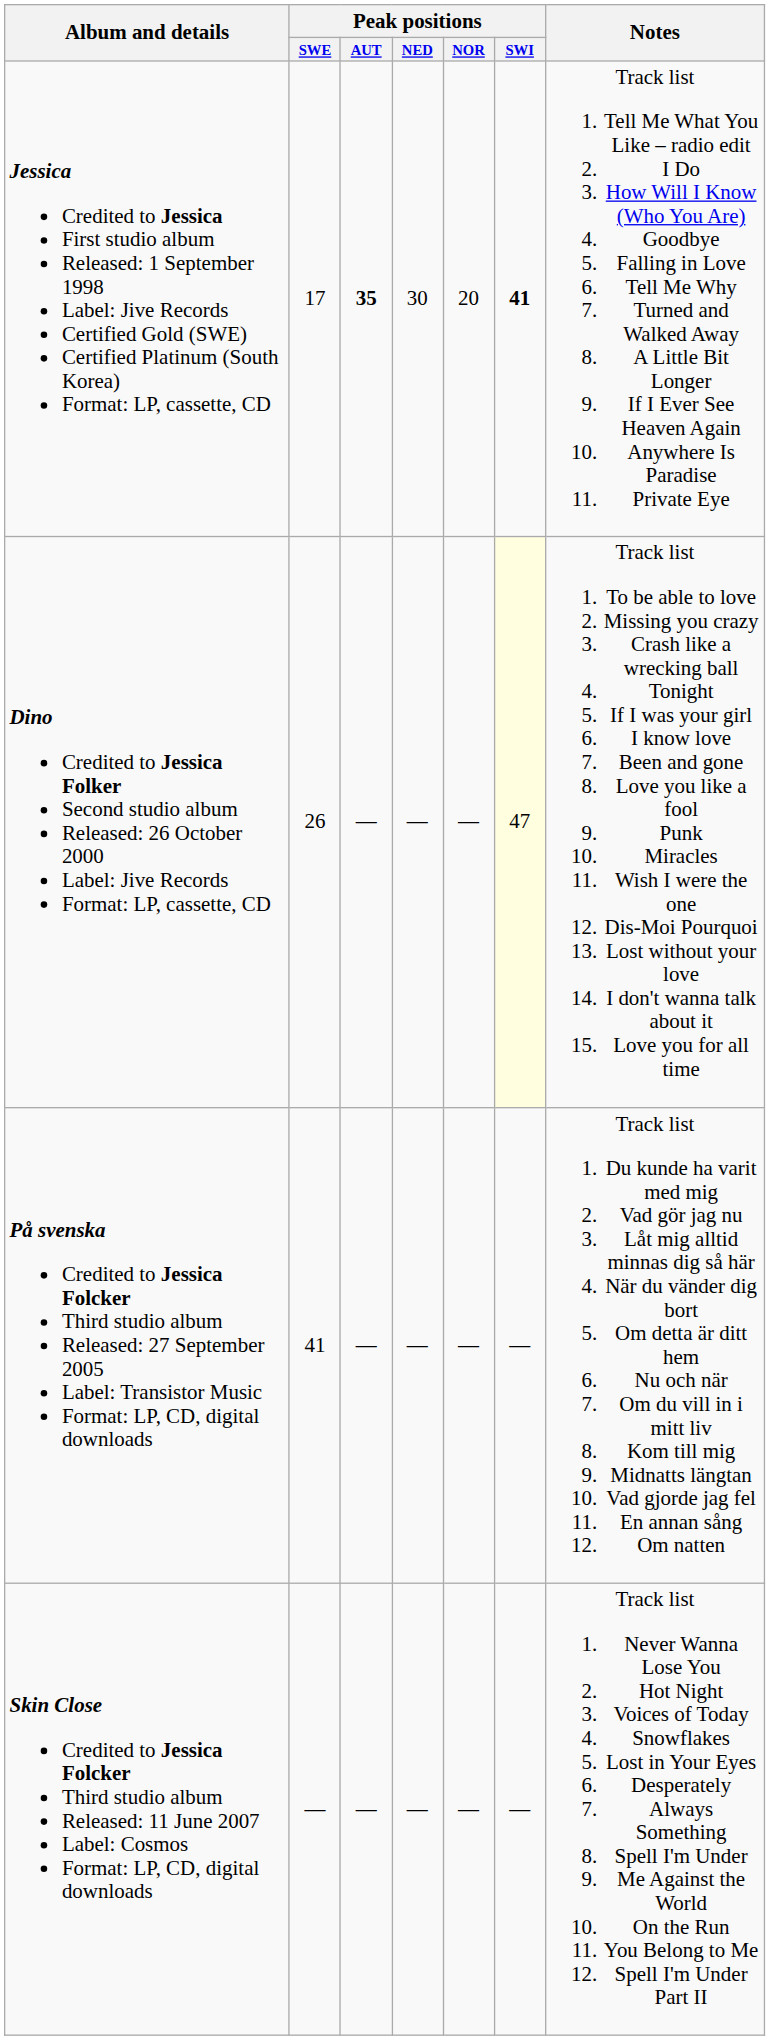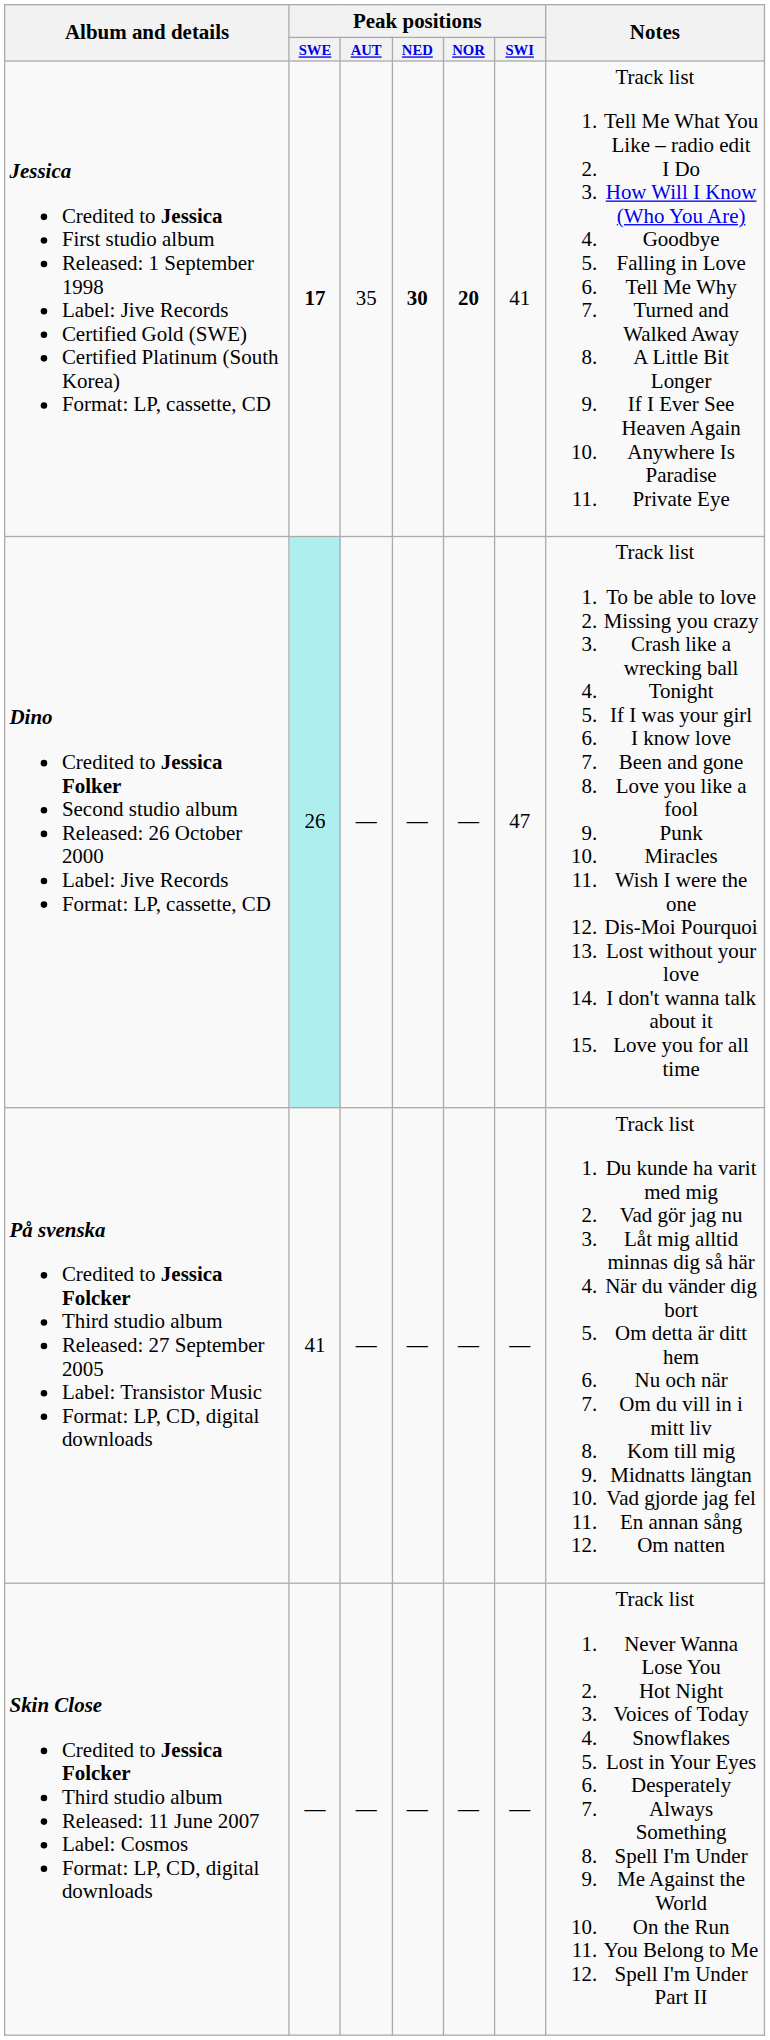row 3 | Peak positions / SWE: normal -> bold
row 3 | Peak positions / AUT: bold -> normal
row 3 | Peak positions / NED: normal -> bold
row 3 | Peak positions / NOR: normal -> bold
row 3 | Peak positions / SWI: bold -> normal
row 4 | Peak positions / SWE: no background -> paleturquoise background
row 4 | Peak positions / SWI: lightyellow background -> no background
